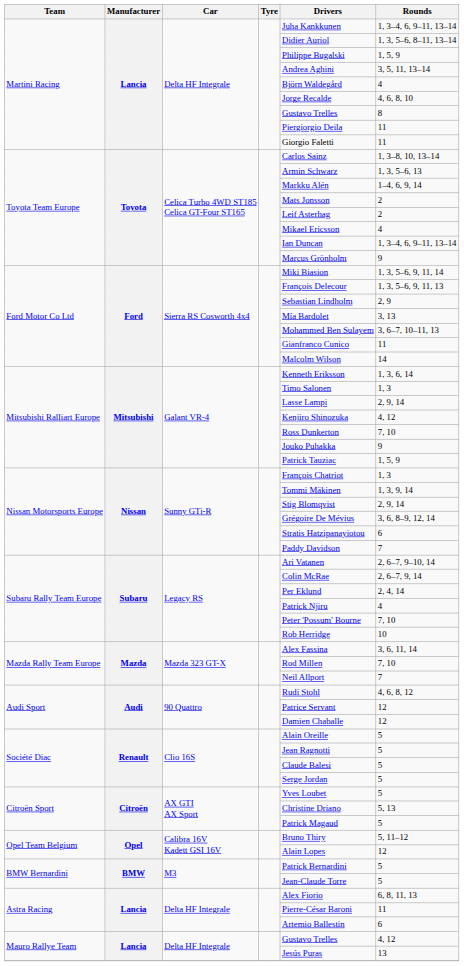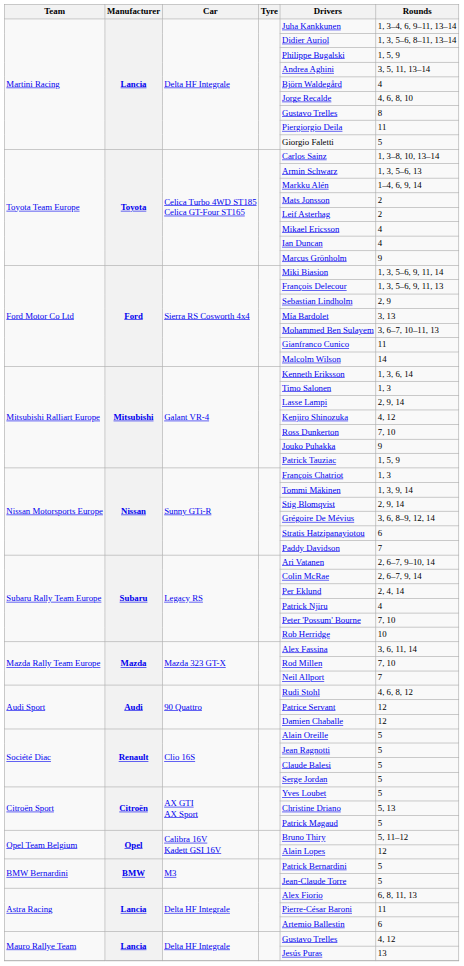row 10 | Rounds: 11 -> 5
row 17 | Rounds: 1, 3–4, 6, 9–11, 13–14 -> 4
